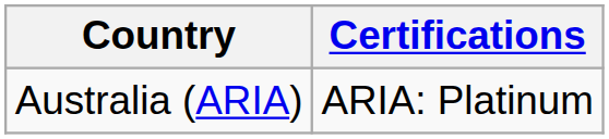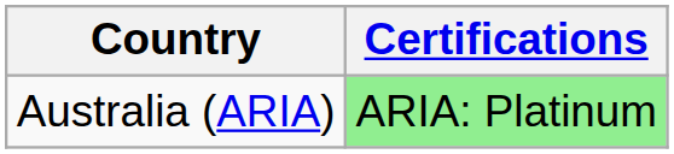Australia (ARIA) | Certifications: no background -> lightgreen background
